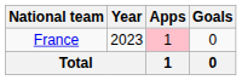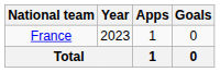France | Apps: pink background -> no background
